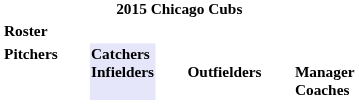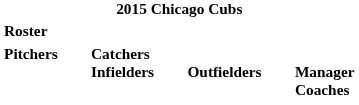Pitchers | column 2: lavender background -> no background
